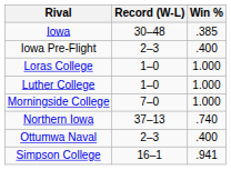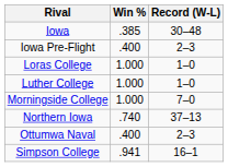columns swapped: Record (W-L) <-> Win %
